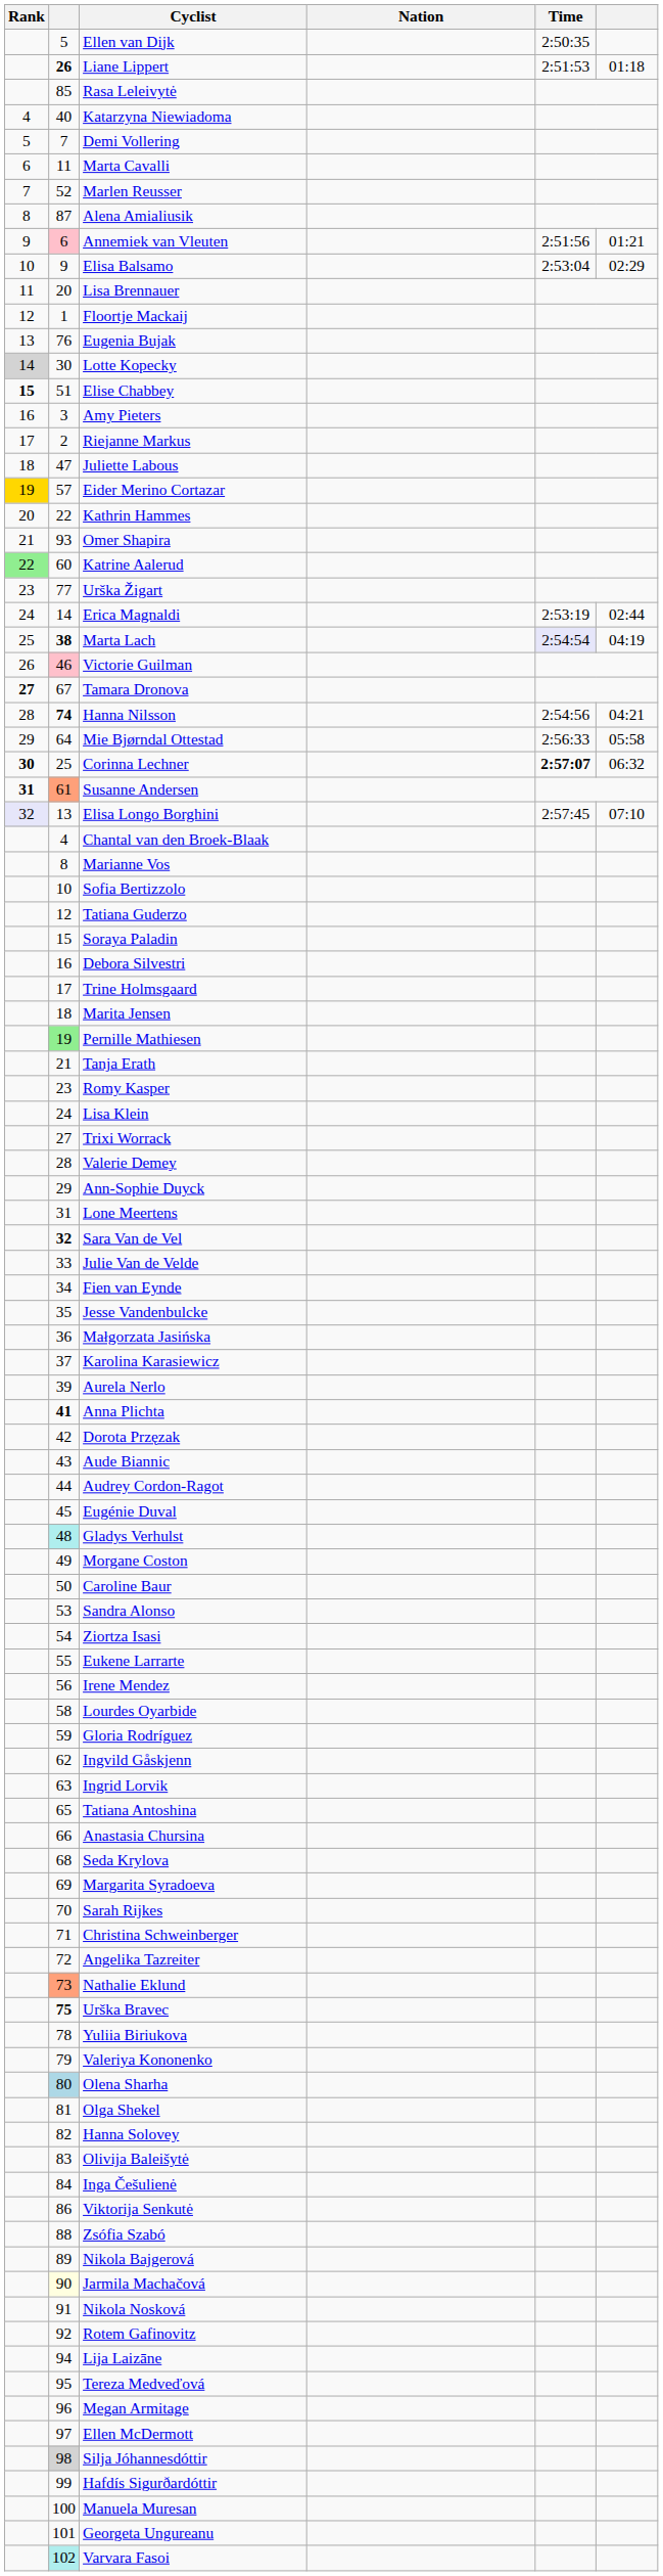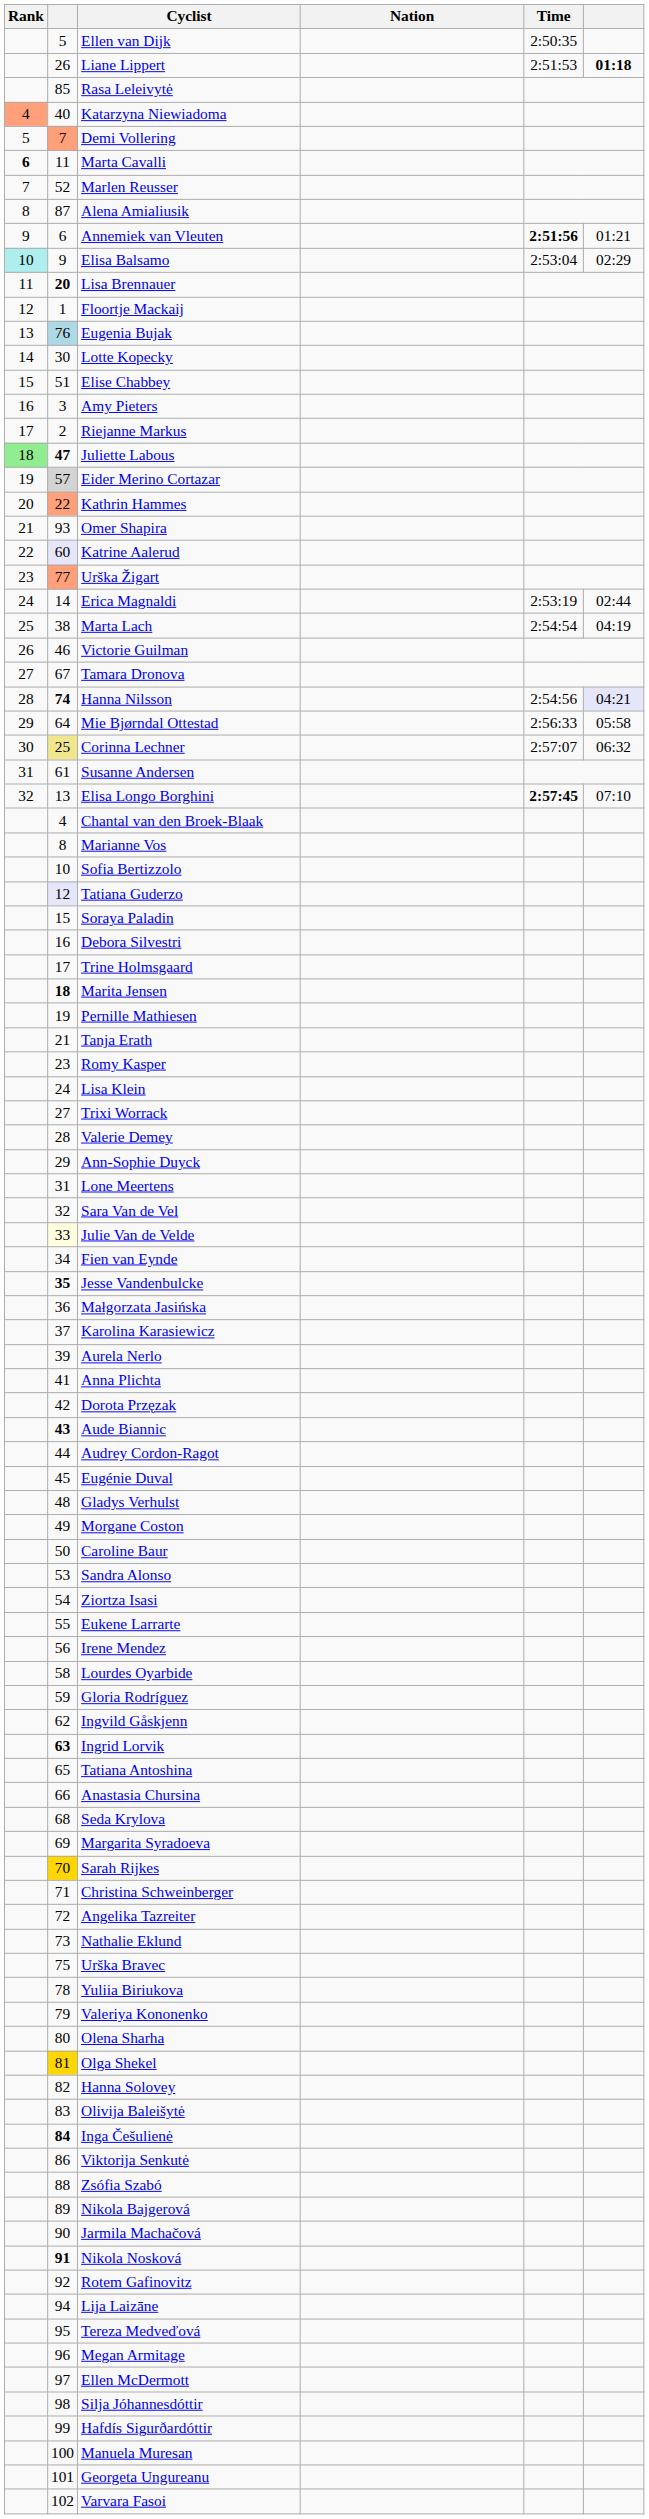Liane Lippert | column 2: bold -> normal
Liane Lippert | column 6: normal -> bold
Katarzyna Niewiadoma | Rank: no background -> lightsalmon background
Demi Vollering | column 2: no background -> lightsalmon background
Marta Cavalli | Rank: normal -> bold
Annemiek van Vleuten | column 2: pink background -> no background
Annemiek van Vleuten | Time: normal -> bold
Elisa Balsamo | Rank: no background -> paleturquoise background
Lisa Brennauer | column 2: normal -> bold
Eugenia Bujak | column 2: no background -> lightblue background
Lotte Kopecky | Rank: lightgrey background -> no background
Elise Chabbey | Rank: bold -> normal
Juliette Labous | Rank: no background -> lightgreen background
Juliette Labous | column 2: normal -> bold
Eider Merino Cortazar | Rank: gold background -> no background
Eider Merino Cortazar | column 2: no background -> lightgrey background
Kathrin Hammes | column 2: no background -> lightsalmon background
Katrine Aalerud | Rank: lightgreen background -> no background
Katrine Aalerud | column 2: no background -> lavender background
Urška Žigart | column 2: no background -> lightsalmon background
Marta Lach | column 2: bold -> normal
Marta Lach | Time: lavender background -> no background
Victorie Guilman | column 2: pink background -> no background
Tamara Dronova | Rank: bold -> normal
Hanna Nilsson | column 6: no background -> lavender background
Corinna Lechner | Rank: bold -> normal
Corinna Lechner | column 2: no background -> khaki background
Corinna Lechner | Time: bold -> normal
Susanne Andersen | Rank: bold -> normal
Susanne Andersen | column 2: lightsalmon background -> no background
Elisa Longo Borghini | Rank: lavender background -> no background
Elisa Longo Borghini | Time: normal -> bold
Tatiana Guderzo | column 2: no background -> lavender background
Marita Jensen | column 2: normal -> bold
Pernille Mathiesen | column 2: lightgreen background -> no background
Sara Van de Vel | column 2: bold -> normal
Julie Van de Velde | column 2: no background -> lightyellow background
Jesse Vandenbulcke | column 2: normal -> bold
Anna Plichta | column 2: bold -> normal
Aude Biannic | column 2: normal -> bold
Gladys Verhulst | column 2: paleturquoise background -> no background
Ingrid Lorvik | column 2: normal -> bold
Sarah Rijkes | column 2: no background -> gold background
Nathalie Eklund | column 2: lightsalmon background -> no background
Urška Bravec | column 2: bold -> normal
Olena Sharha | column 2: lightblue background -> no background
Olga Shekel | column 2: no background -> gold background
Inga Češulienė | column 2: normal -> bold
Jarmila Machačová | column 2: lightyellow background -> no background
Nikola Nosková | column 2: normal -> bold
Silja Jóhannesdóttir | column 2: lightgrey background -> no background
Varvara Fasoi | column 2: paleturquoise background -> no background
